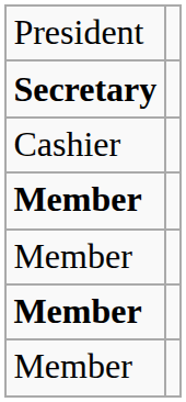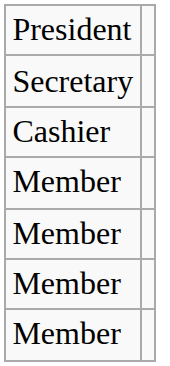row 2 | column 1: bold -> normal
row 4 | column 1: bold -> normal
row 6 | column 1: bold -> normal
